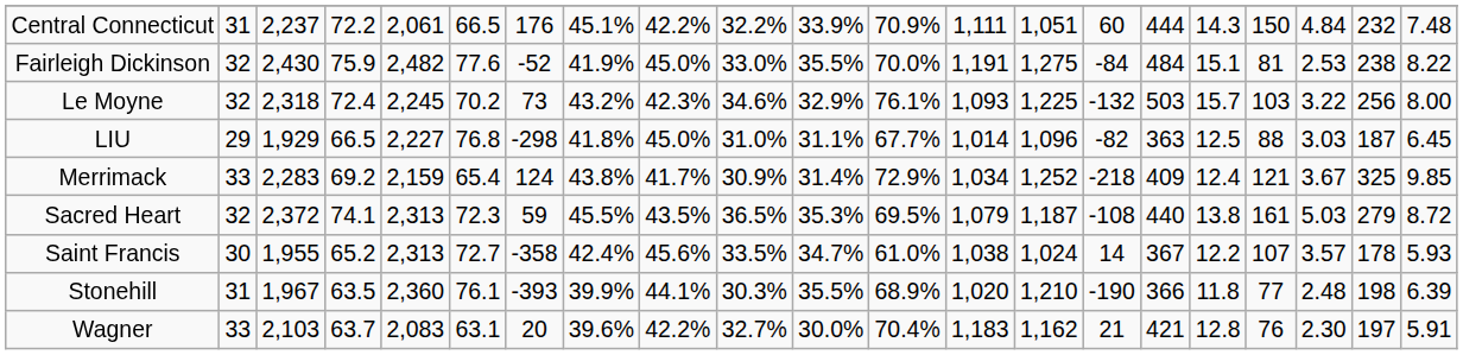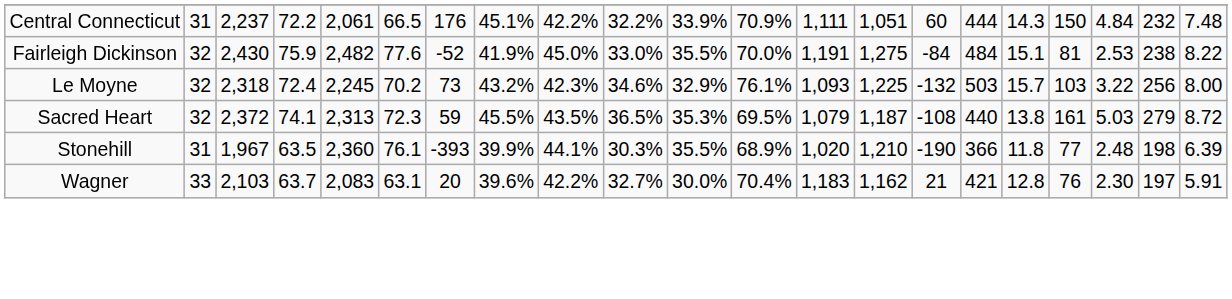- row: LIU | 29 | 1,929 | 66.5 | 2,227 | 76.8 | -298 | 41.8% | 45.0% | 31.0% | 31.1% | 67.7% | 1,014 | 1,096 | -82 | 363 | 12.5 | 88 | 3.03 | 187 | 6.45
- row: Merrimack | 33 | 2,283 | 69.2 | 2,159 | 65.4 | 124 | 43.8% | 41.7% | 30.9% | 31.4% | 72.9% | 1,034 | 1,252 | -218 | 409 | 12.4 | 121 | 3.67 | 325 | 9.85
- row: Saint Francis | 30 | 1,955 | 65.2 | 2,313 | 72.7 | -358 | 42.4% | 45.6% | 33.5% | 34.7% | 61.0% | 1,038 | 1,024 | 14 | 367 | 12.2 | 107 | 3.57 | 178 | 5.93
